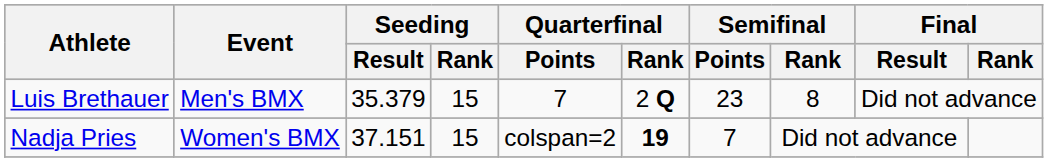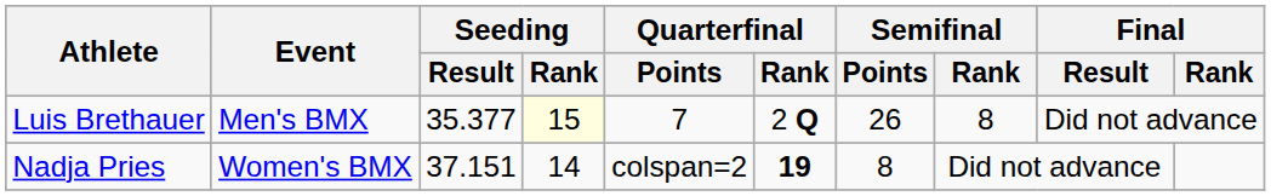Luis Brethauer | Seeding / Result: 35.379 -> 35.377
Luis Brethauer | Seeding / Rank: no background -> lightyellow background
Luis Brethauer | Semifinal / Points: 23 -> 26
Nadja Pries | Seeding / Rank: 15 -> 14
Nadja Pries | Semifinal / Points: 7 -> 8
